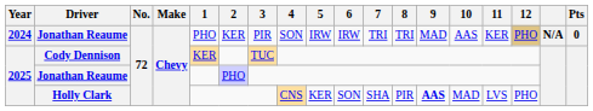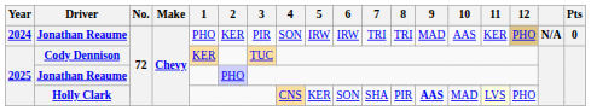Holly Clark | 11: no background -> lightyellow background
